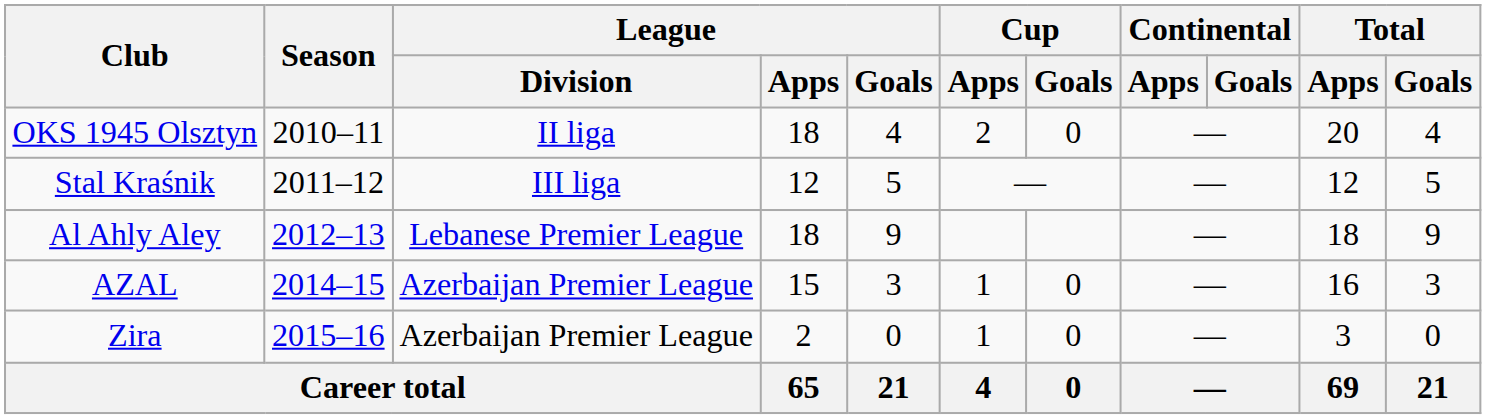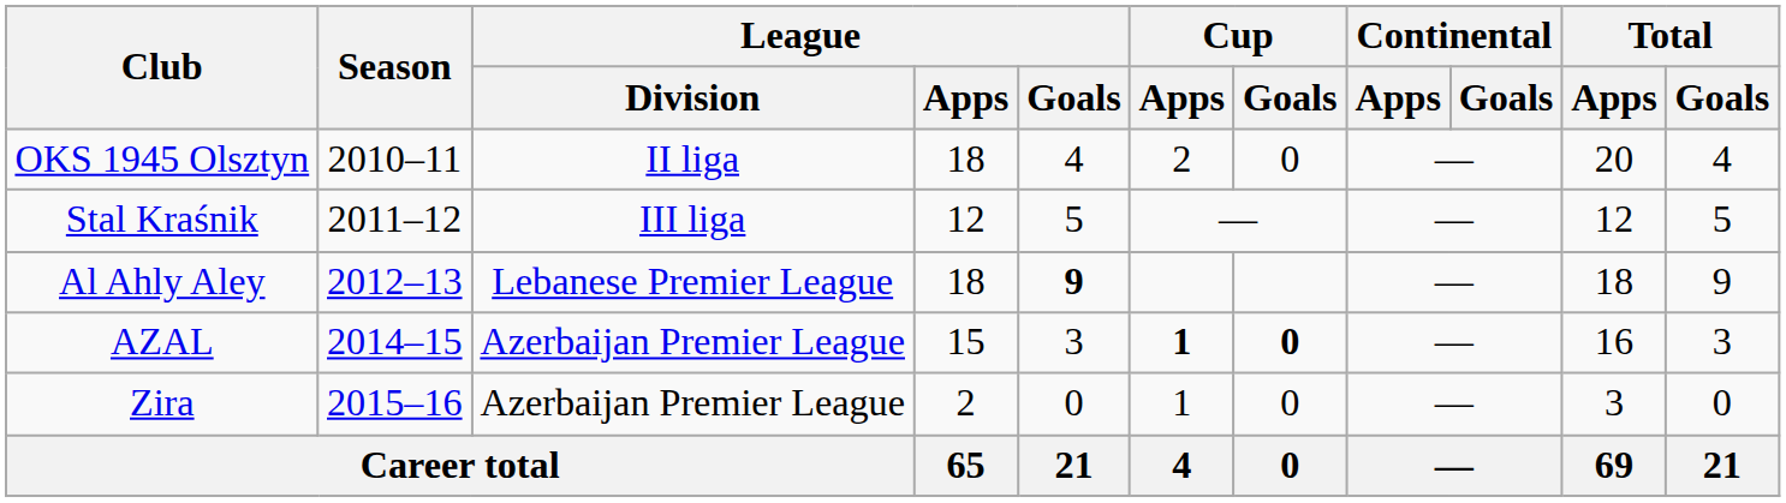Al Ahly Aley | League / Goals: normal -> bold
AZAL | Cup / Apps: normal -> bold
AZAL | Cup / Goals: normal -> bold
